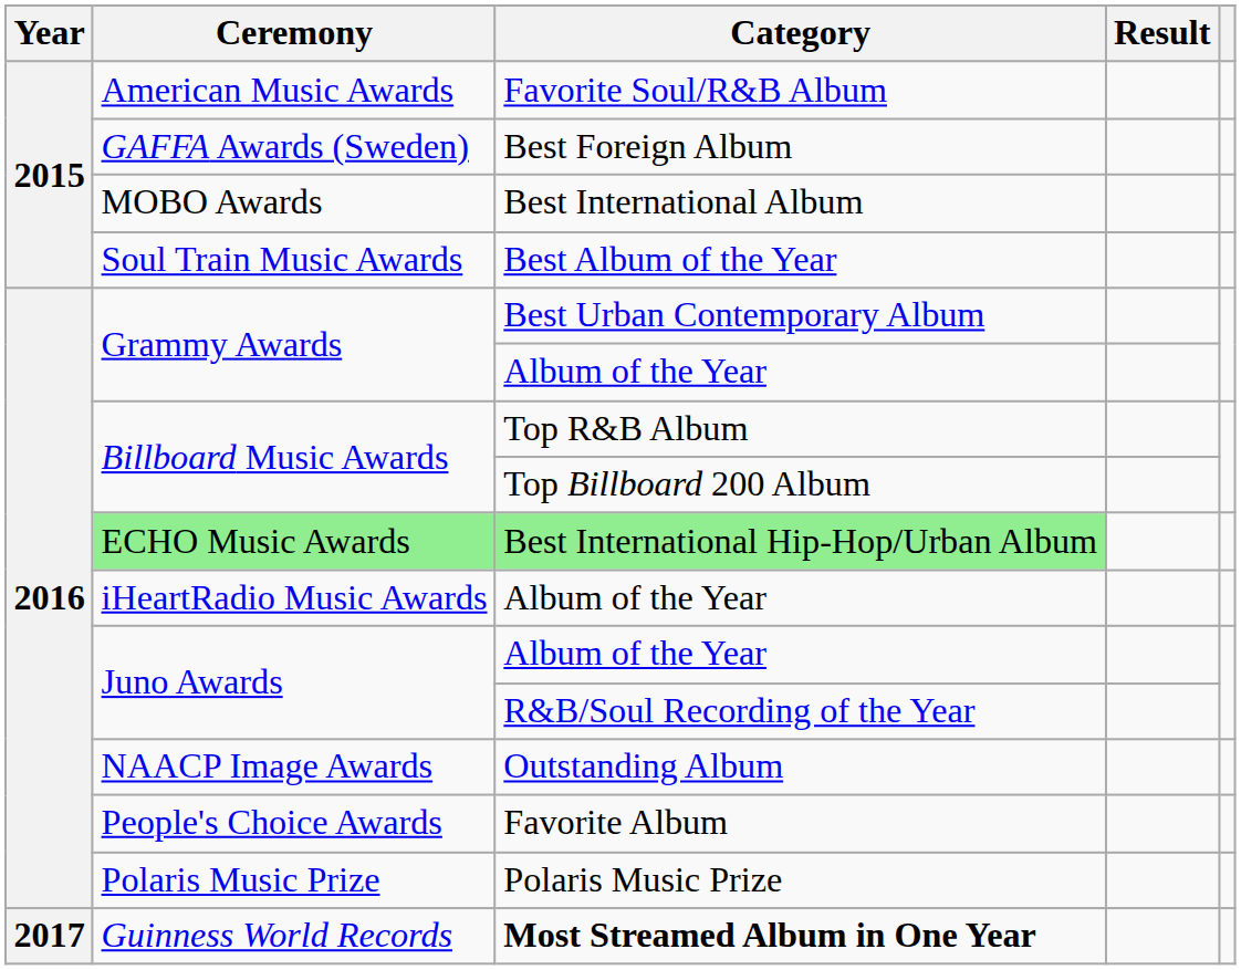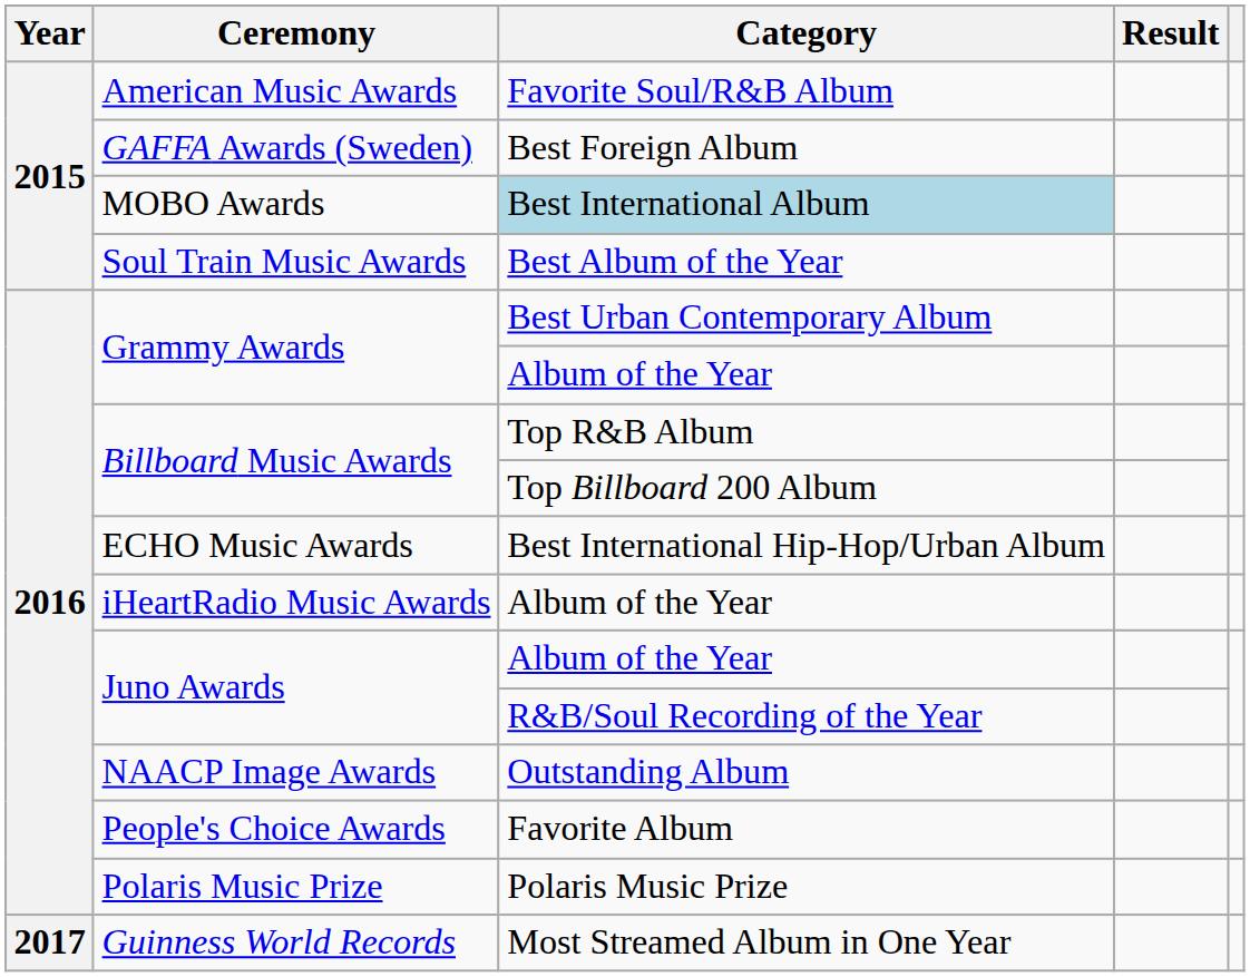Best International Album | Category: no background -> lightblue background
Best International Hip-Hop/Urban Album | Ceremony: lightgreen background -> no background
Best International Hip-Hop/Urban Album | Category: lightgreen background -> no background
Most Streamed Album in One Year | Category: bold -> normal
